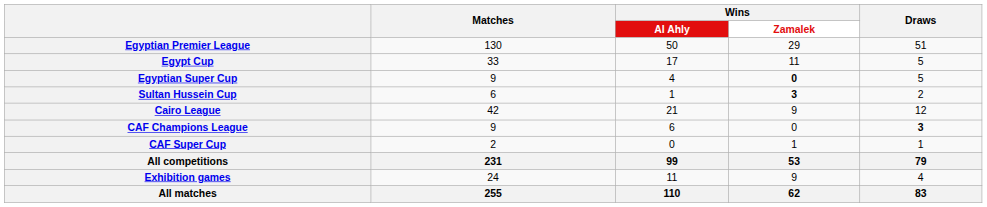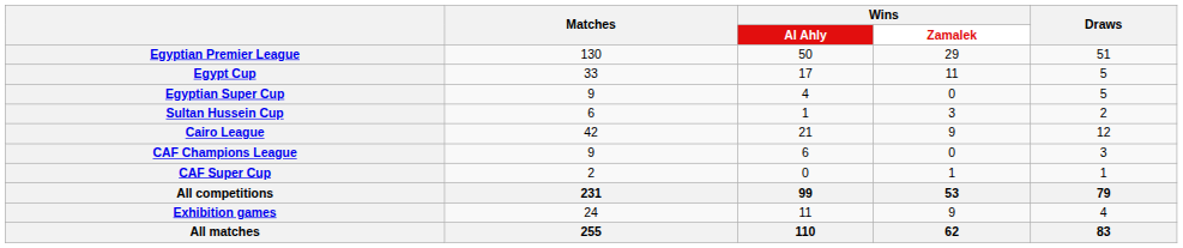Egyptian Super Cup | Wins / Zamalek: bold -> normal
Sultan Hussein Cup | Wins / Zamalek: bold -> normal
CAF Champions League | Draws: bold -> normal
